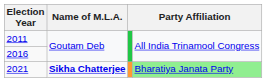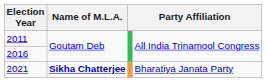2021 | column 4: lightgreen background -> no background
